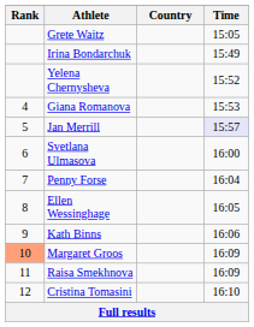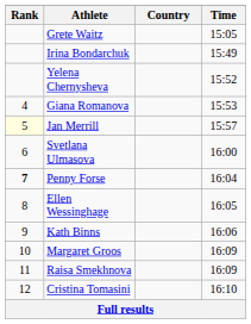Jan Merrill | Rank: no background -> lightyellow background
Jan Merrill | Time: lavender background -> no background
Penny Forse | Rank: normal -> bold
Margaret Groos | Rank: lightsalmon background -> no background
